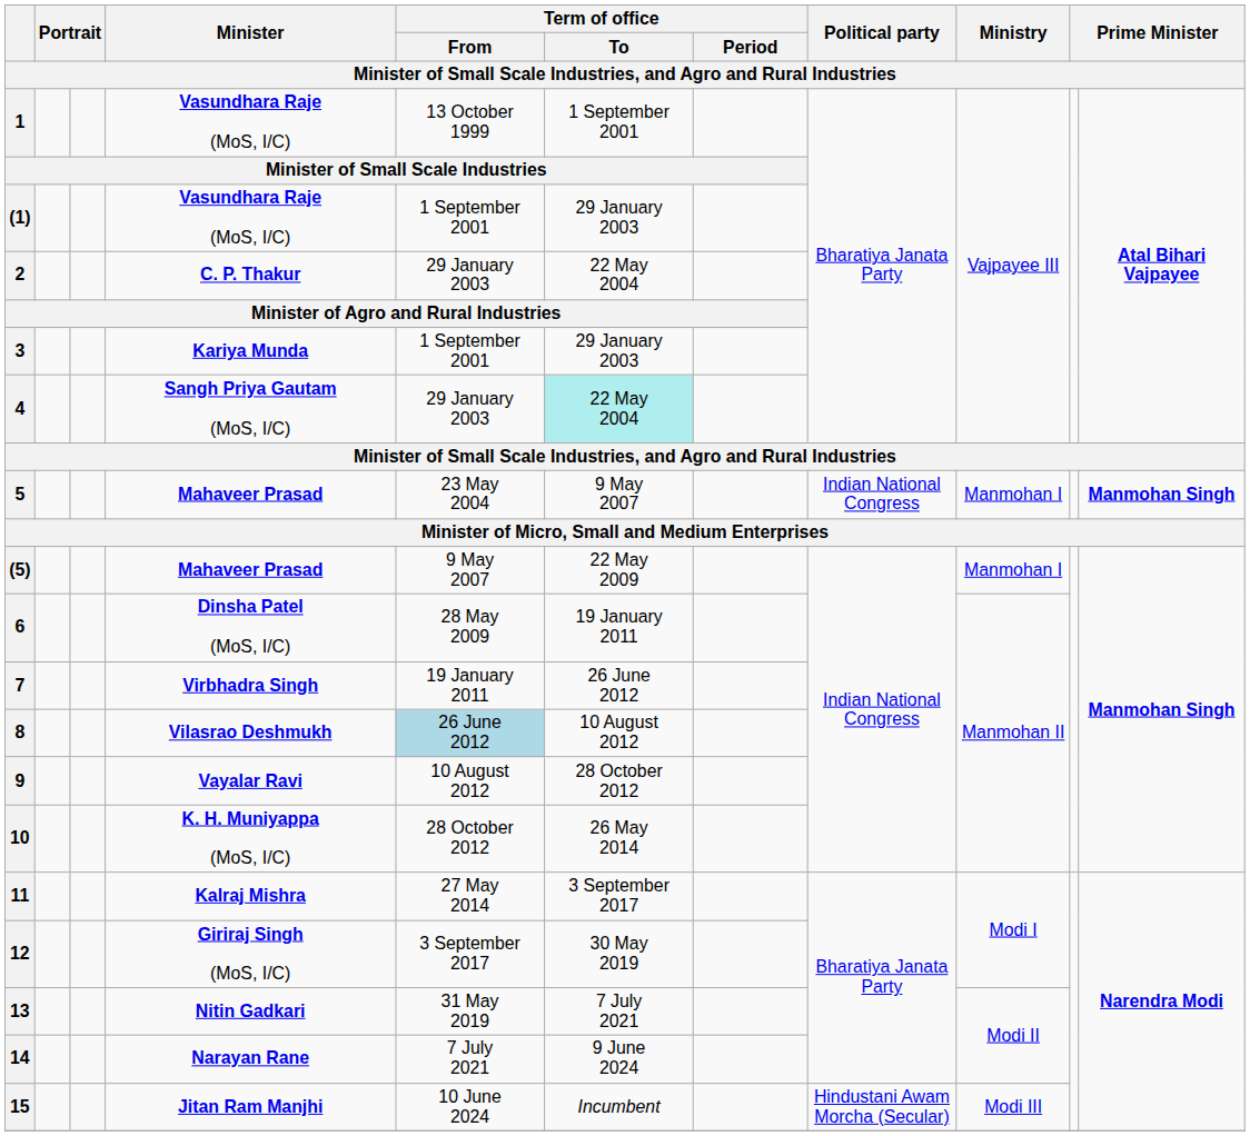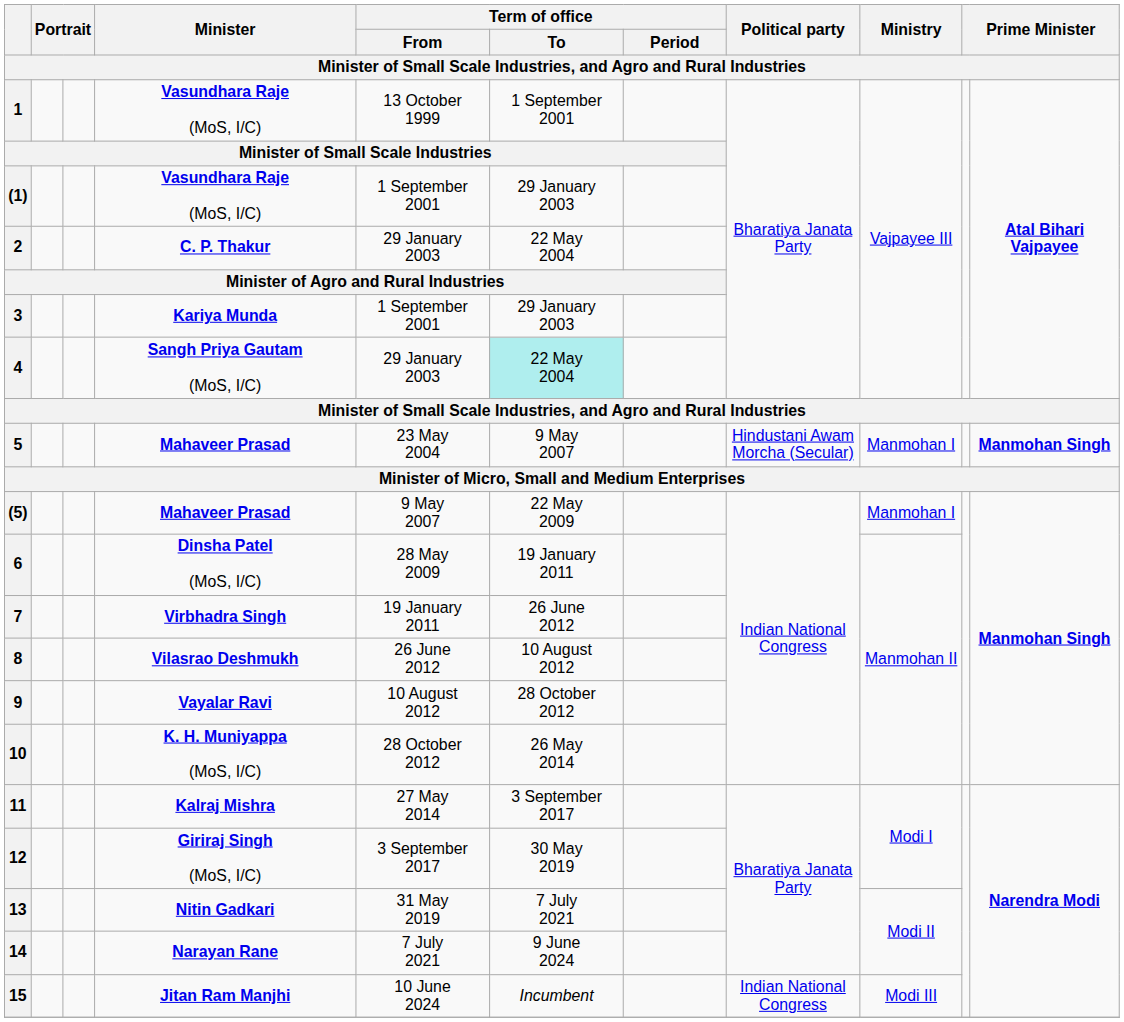5 | Political party: Indian National Congress -> Hindustani Awam Morcha (Secular)
8 | Term of office / From: lightblue background -> no background
15 | Political party: Hindustani Awam Morcha (Secular) -> Indian National Congress
